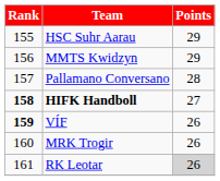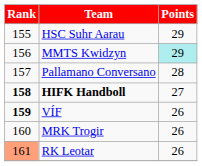MMTS Kwidzyn | Points: no background -> paleturquoise background
RK Leotar | Rank: no background -> lightsalmon background
RK Leotar | Points: lightgrey background -> no background
